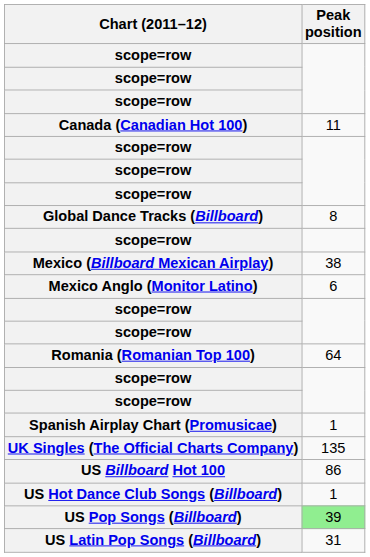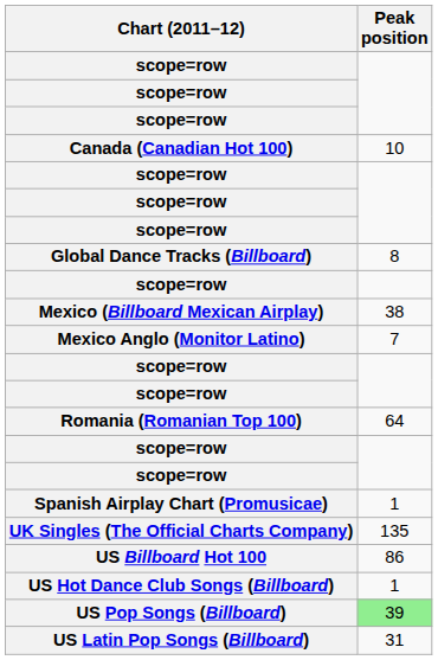Canada (Canadian Hot 100) | Peak position: 11 -> 10
Mexico Anglo (Monitor Latino) | Peak position: 6 -> 7
